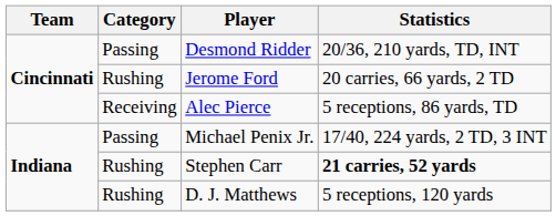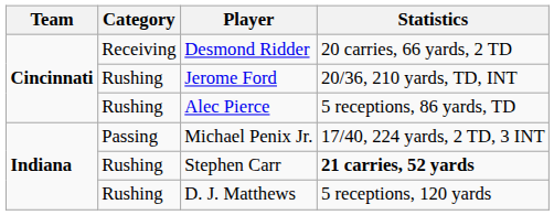Desmond Ridder | Category: Passing -> Receiving
Desmond Ridder | Statistics: 20/36, 210 yards, TD, INT -> 20 carries, 66 yards, 2 TD
Jerome Ford | Statistics: 20 carries, 66 yards, 2 TD -> 20/36, 210 yards, TD, INT
Alec Pierce | Category: Receiving -> Rushing
